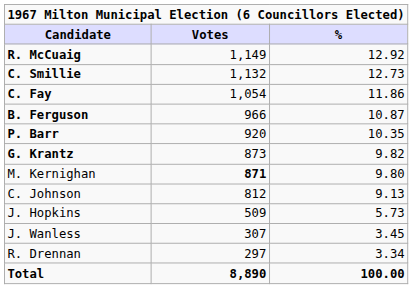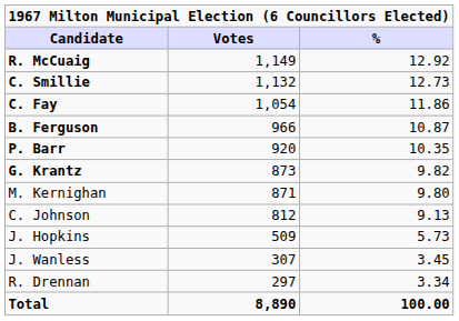M. Kernighan | Votes: bold -> normal
